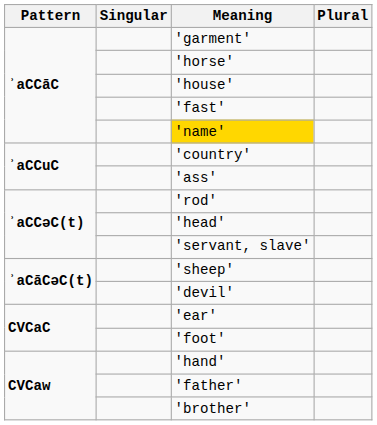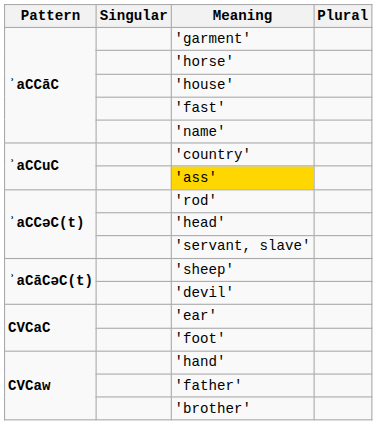'name' | Meaning: gold background -> no background
'ass' | Meaning: no background -> gold background
